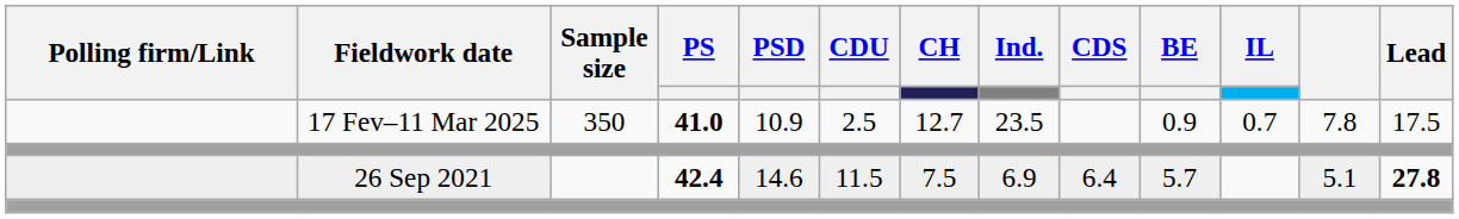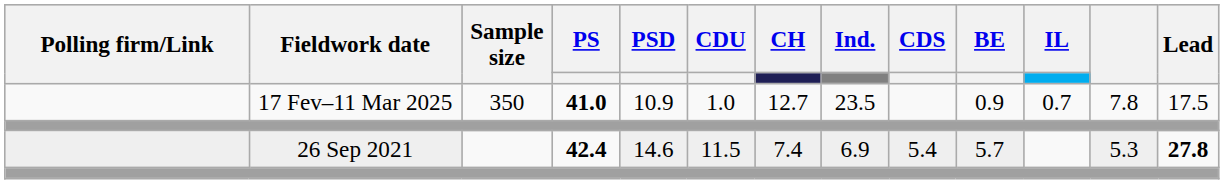17 Fev–11 Mar 2025 | CDU: 2.5 -> 1.0
26 Sep 2021 | CH: 7.5 -> 7.4
26 Sep 2021 | CDS: 6.4 -> 5.4
26 Sep 2021 | column 12: 5.1 -> 5.3
